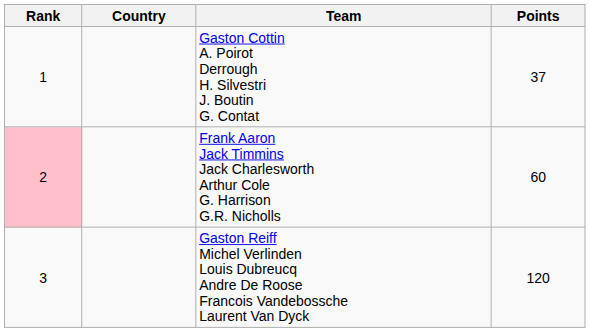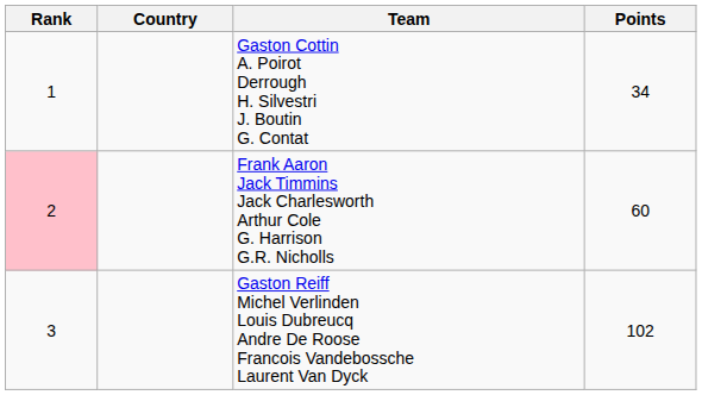row 2 | Points: 37 -> 34
row 4 | Points: 120 -> 102
